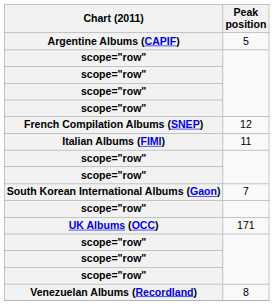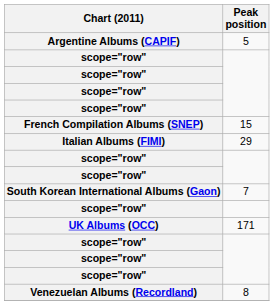French Compilation Albums (SNEP) | Peak position: 12 -> 15
Italian Albums (FIMI) | Peak position: 11 -> 29
